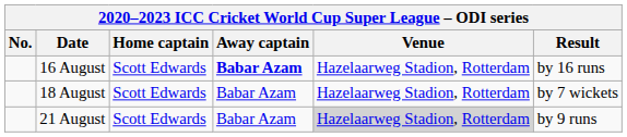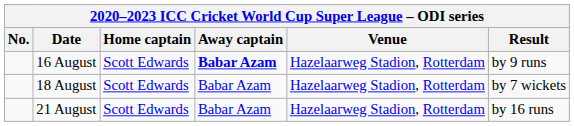16 August | Result: by 16 runs -> by 9 runs
21 August | Venue: lightgrey background -> no background
21 August | Result: by 9 runs -> by 16 runs
